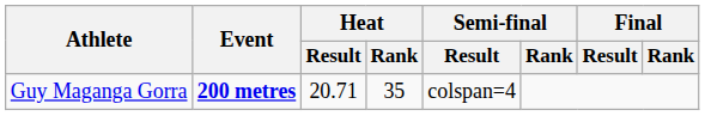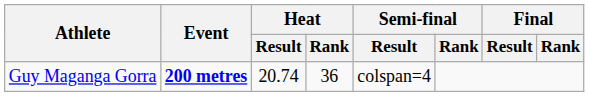Guy Maganga Gorra | Heat / Result: 20.71 -> 20.74
Guy Maganga Gorra | Heat / Rank: 35 -> 36
